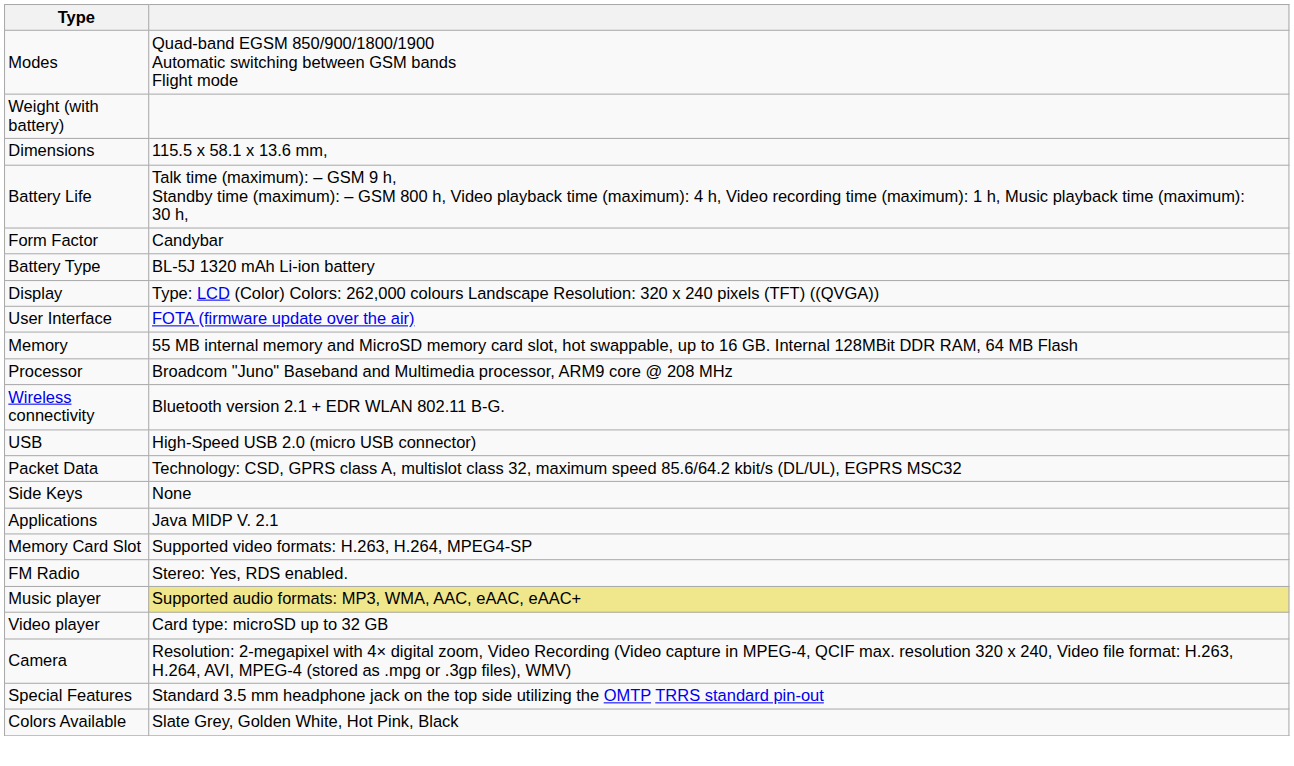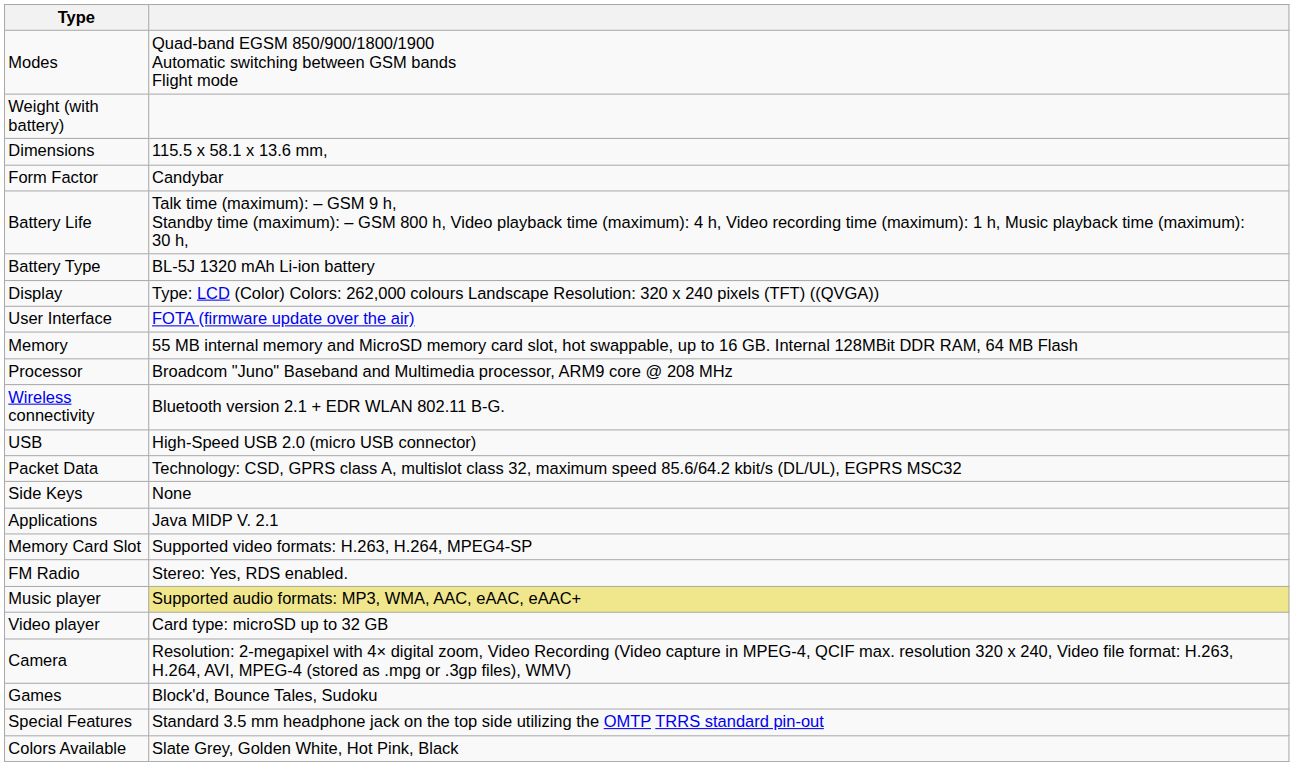rows swapped: Form Factor <-> Battery Life
+ row: Games | Block'd, Bounce Tales, Sudoku
